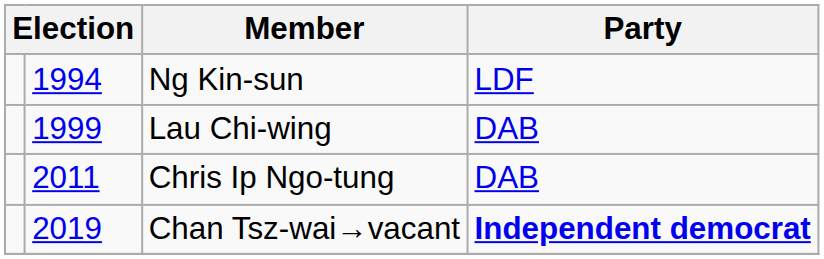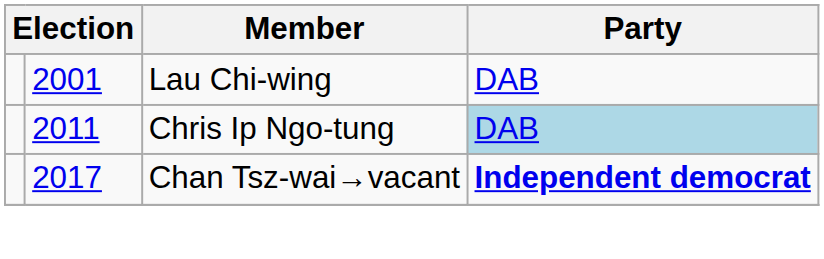- row: 1994 | Ng Kin-sun | LDF
Lau Chi-wing | column 2: 1999 -> 2001
Chris Ip Ngo-tung | Party: no background -> lightblue background
Chan Tsz-wai→vacant | column 2: 2019 -> 2017
